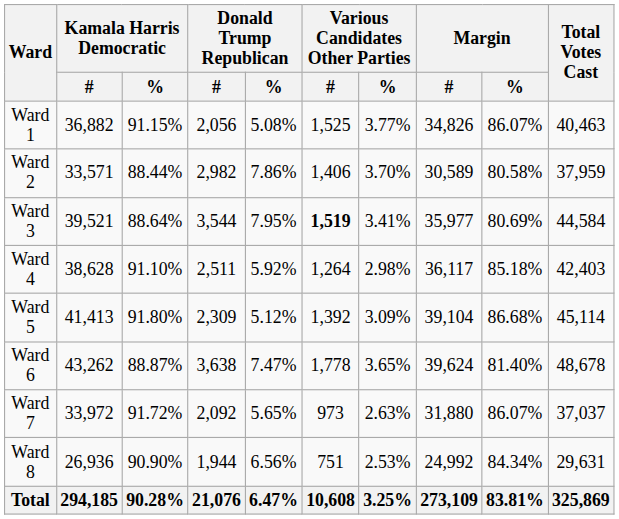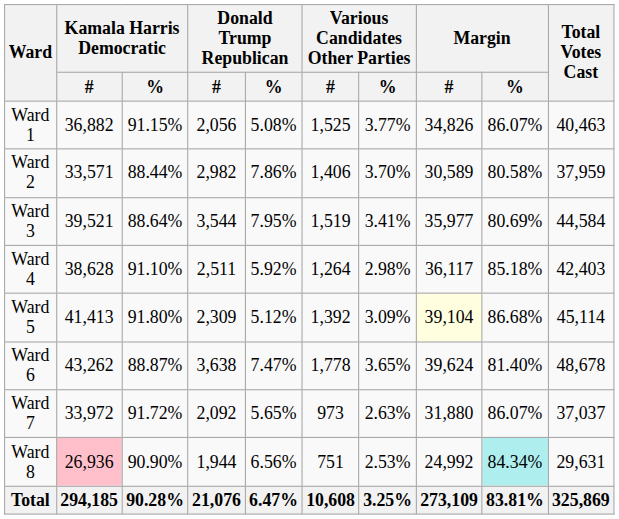Ward 3 | Various Candidates Other Parties / #: bold -> normal
Ward 5 | Margin / #: no background -> lightyellow background
Ward 8 | Kamala Harris Democratic / #: no background -> pink background
Ward 8 | Margin / %: no background -> paleturquoise background
